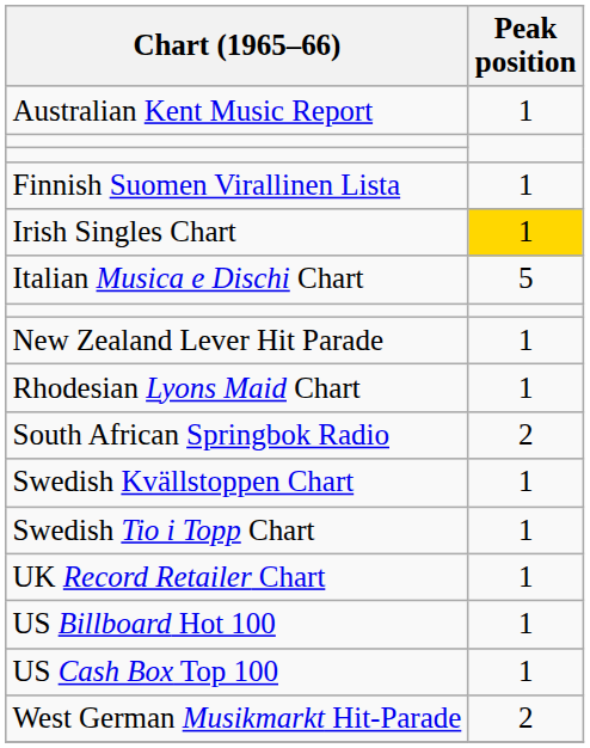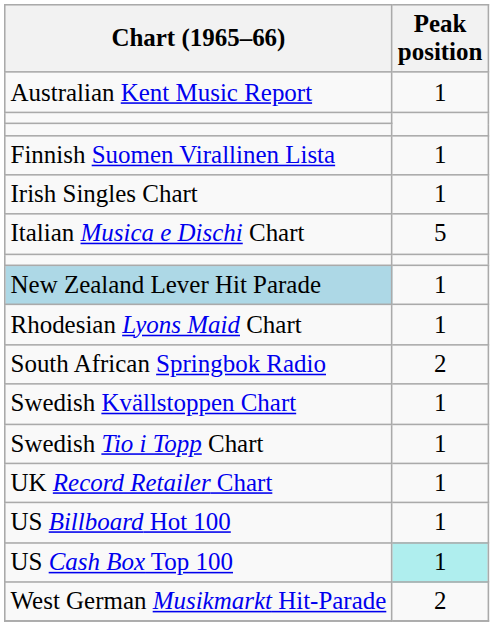row 6 | Peak position: gold background -> no background
row 9 | Chart (1965–66): no background -> lightblue background
row 16 | Peak position: no background -> paleturquoise background
